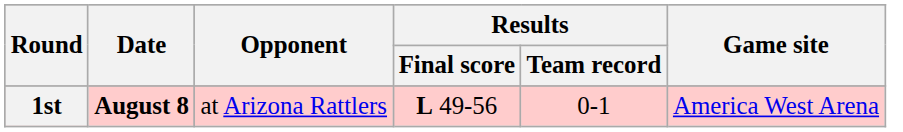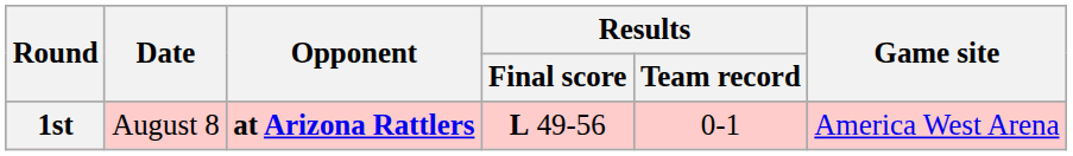1st | Date: bold -> normal
1st | Opponent: normal -> bold
